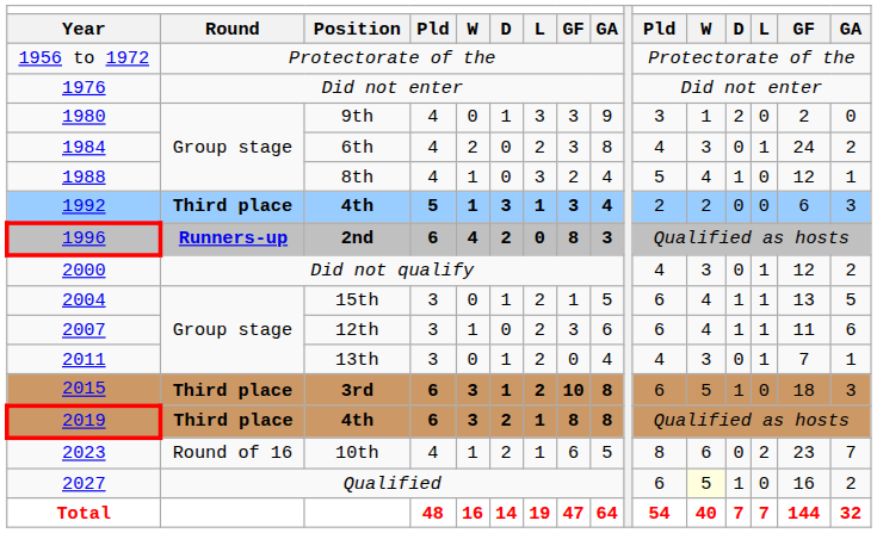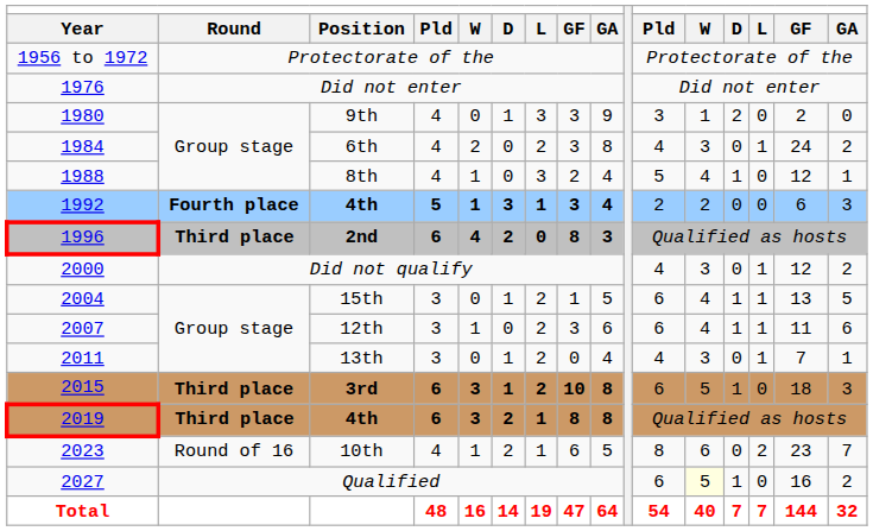1992 / 4th | Round: Third place -> Fourth place
2nd | Round: Runners-up -> Third place
